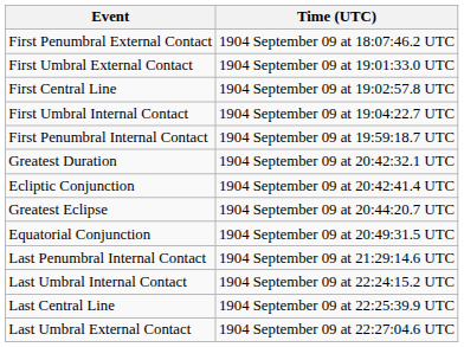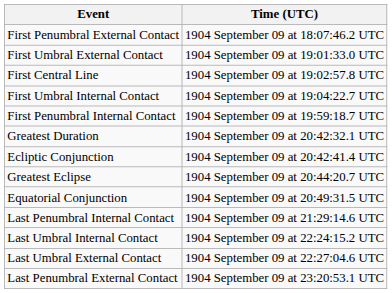- row: Last Central Line | 1904 September 09 at 22:25:39.9 UTC
+ row: Last Penumbral External Contact | 1904 September 09 at 23:20:53.1 UTC
